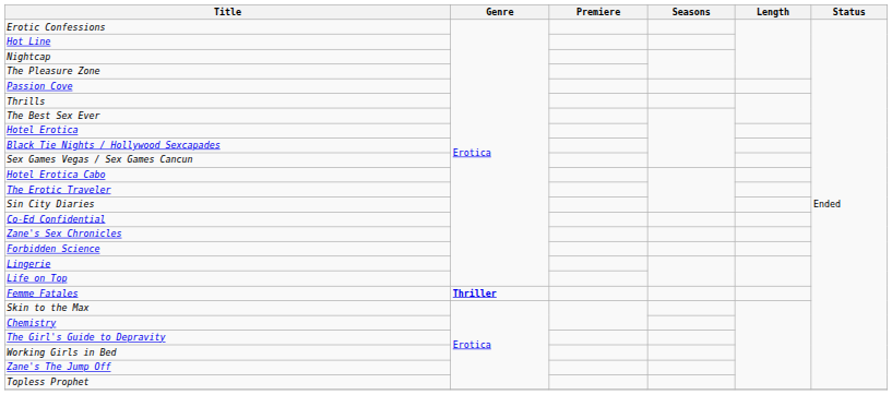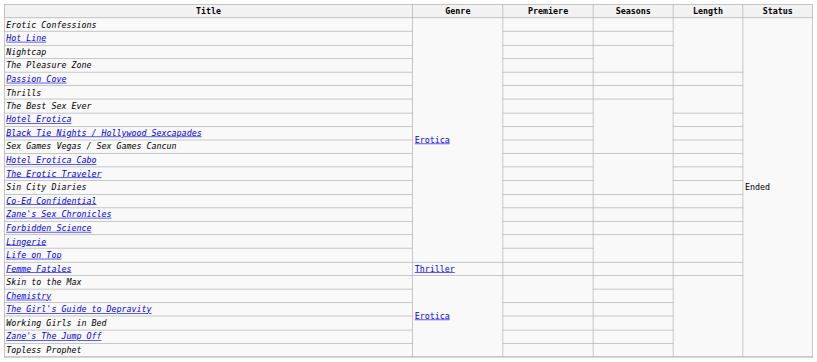Femme Fatales | Genre: bold -> normal
